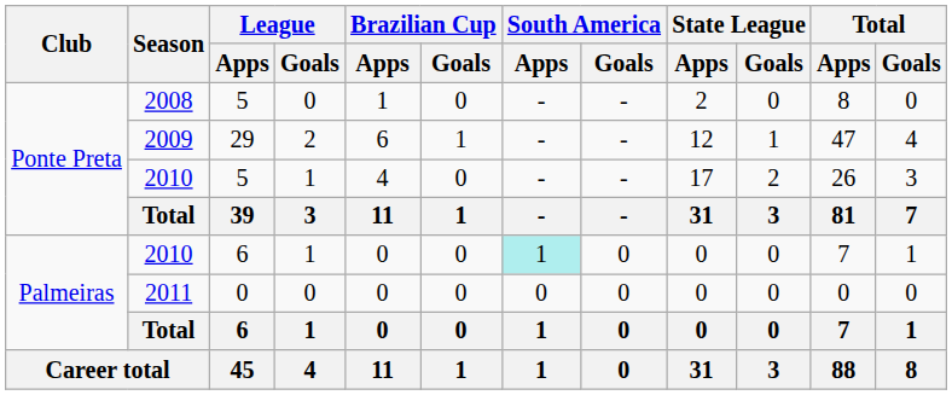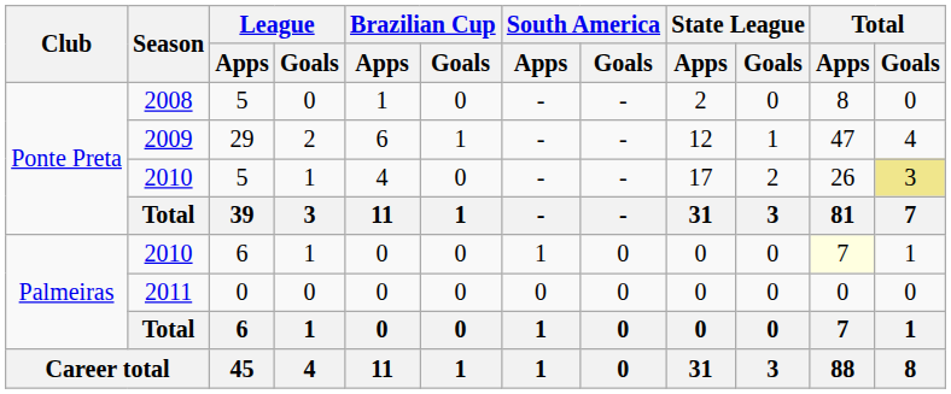2010 / 5 | Total / Goals: no background -> khaki background
2010 / 6 | South America / Apps: paleturquoise background -> no background
2010 / 6 | Total / Apps: no background -> lightyellow background
